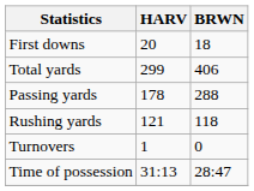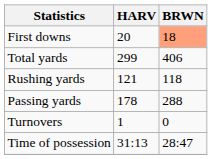First downs | BRWN: no background -> lightsalmon background
rows swapped: Rushing yards <-> Passing yards
